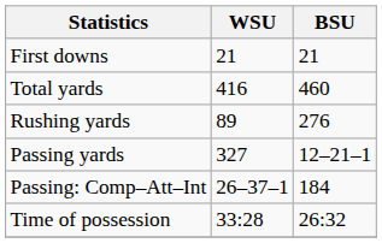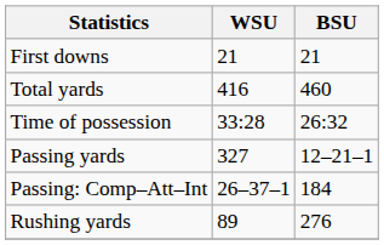rows swapped: Rushing yards <-> Time of possession
